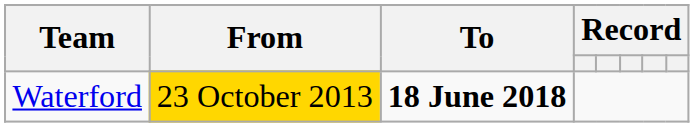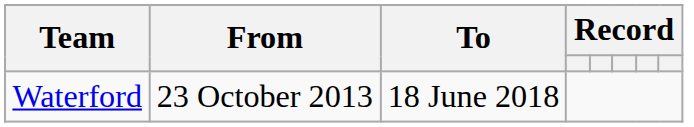Waterford | From: gold background -> no background
Waterford | To: bold -> normal
